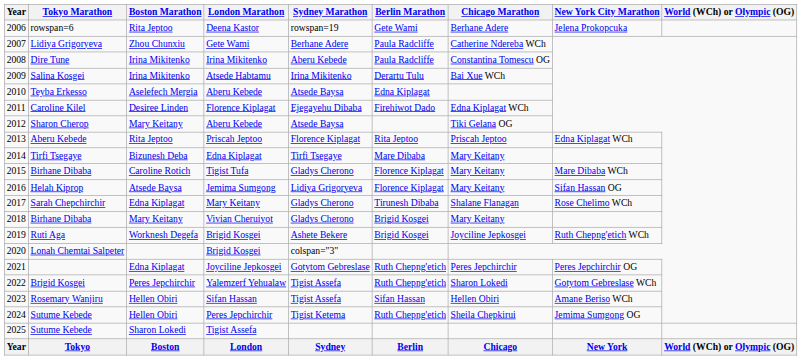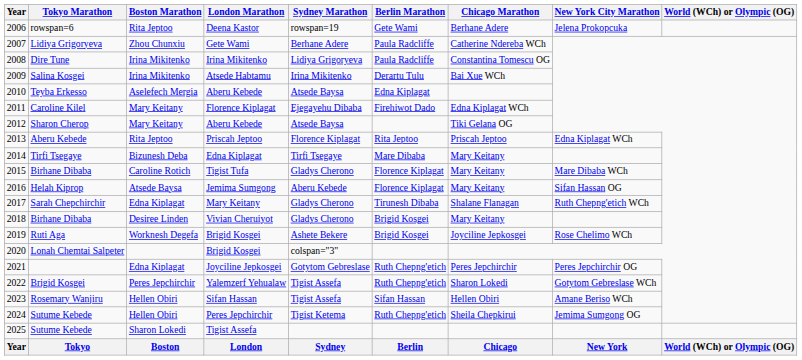Dire Tune | Sydney Marathon: Aberu Kebede -> Lidiya Grigoryeva
Caroline Kilel | Boston Marathon: Desiree Linden -> Mary Keitany
Helah Kiprop | Sydney Marathon: Lidiya Grigoryeva -> Aberu Kebede
Sarah Chepchirchir | New York City Marathon: Rose Chelimo WCh -> Ruth Chepng'etich WCh
Birhane Dibaba / Vivian Cheruiyot | Boston Marathon: Mary Keitany -> Desiree Linden
Ruti Aga | New York City Marathon: Ruth Chepng'etich WCh -> Rose Chelimo WCh
